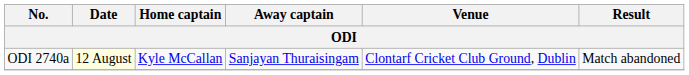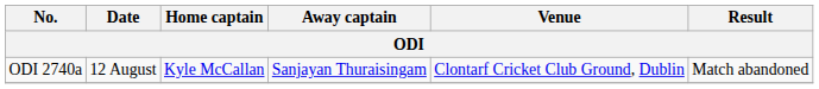ODI 2740a | Date: lightyellow background -> no background
